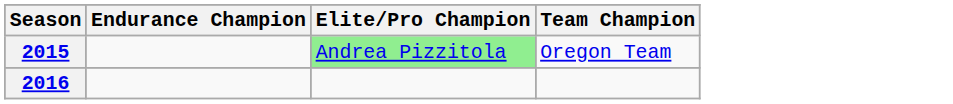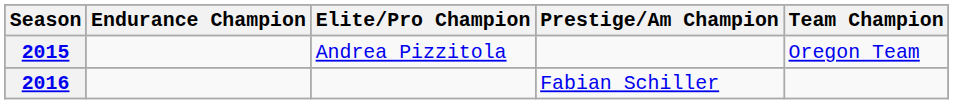+ column: Prestige/Am Champion | Fabian Schiller
2015 | Elite/Pro Champion: lightgreen background -> no background
